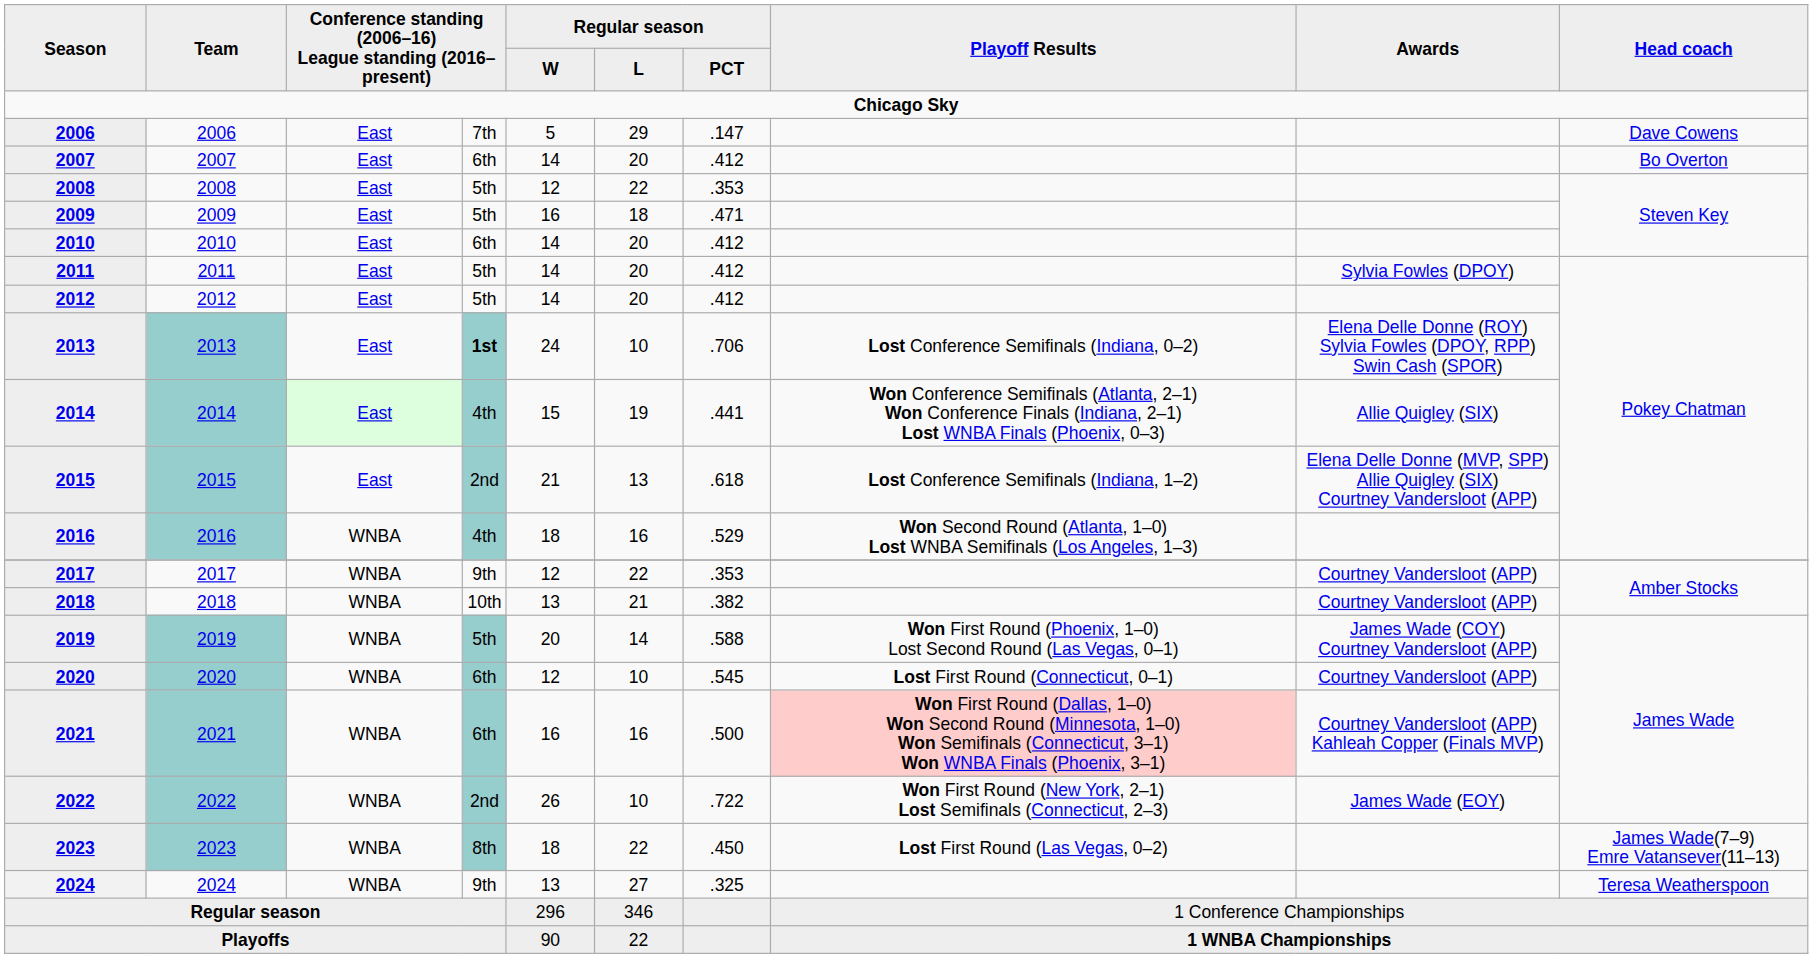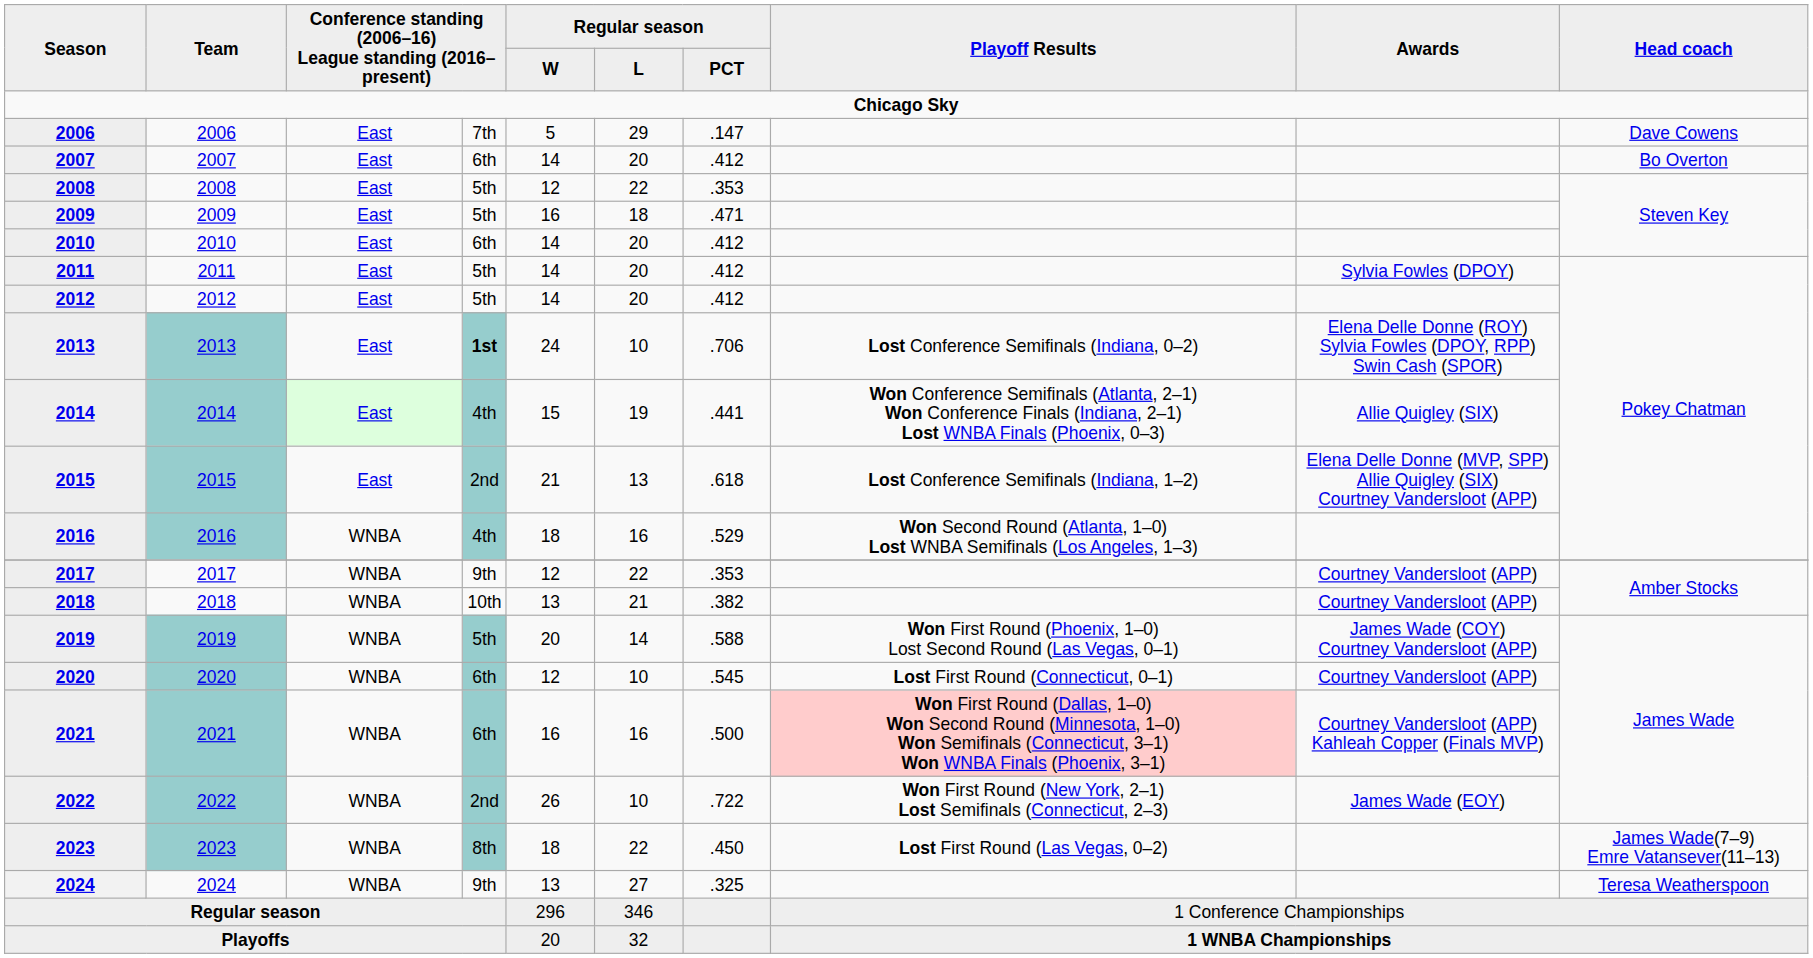Playoffs | Regular season / W: 90 -> 20
Playoffs | Regular season / L: 22 -> 32
